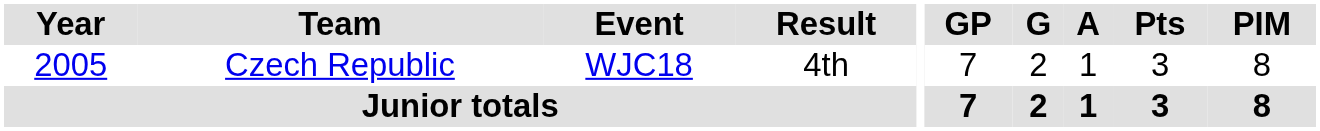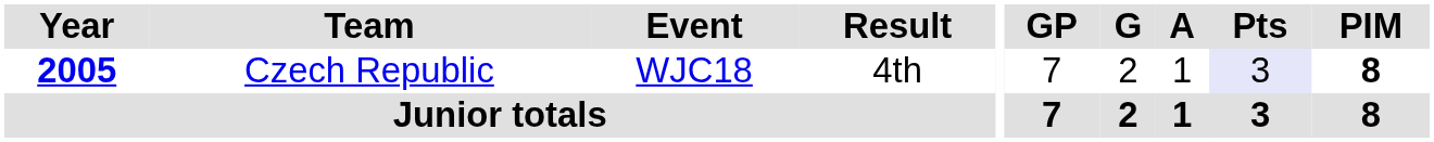Czech Republic | Year: normal -> bold
Czech Republic | Pts: no background -> lavender background
Czech Republic | PIM: normal -> bold
